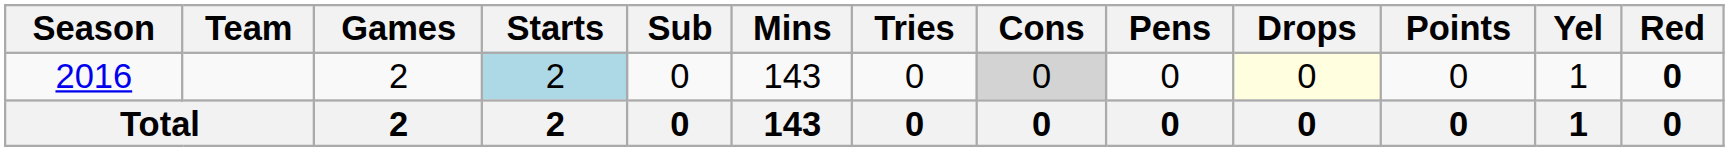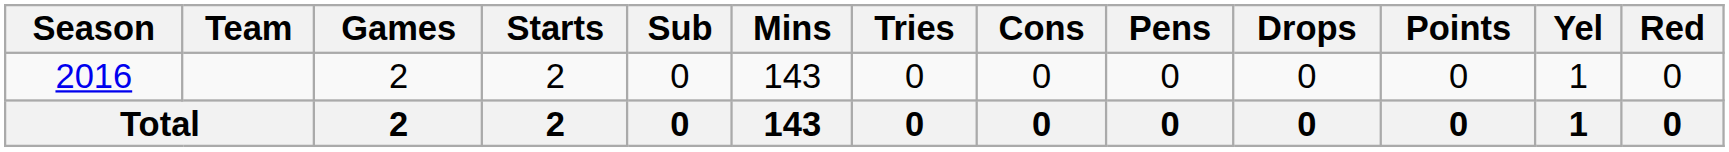2016 | Starts: lightblue background -> no background
2016 | Cons: lightgrey background -> no background
2016 | Drops: lightyellow background -> no background
2016 | Red: bold -> normal
